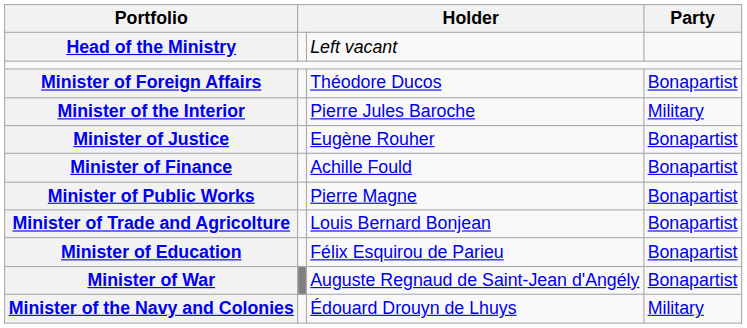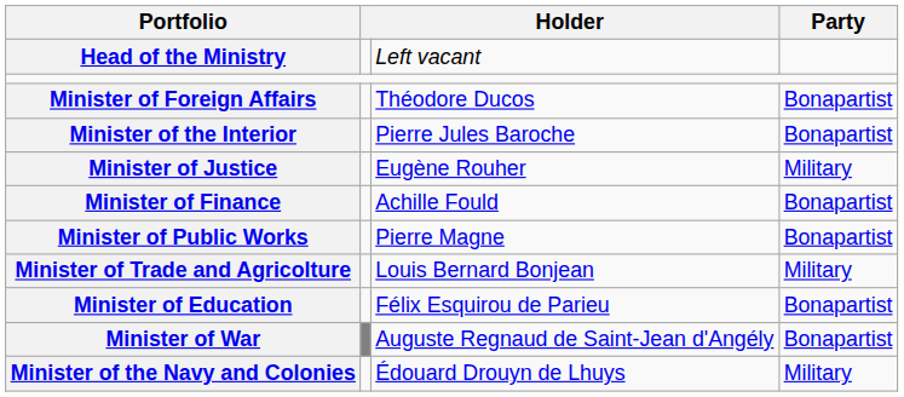Minister of the Interior | Party: Military -> Bonapartist
Minister of Justice | Party: Bonapartist -> Military
Minister of Trade and Agricolture | Party: Bonapartist -> Military
